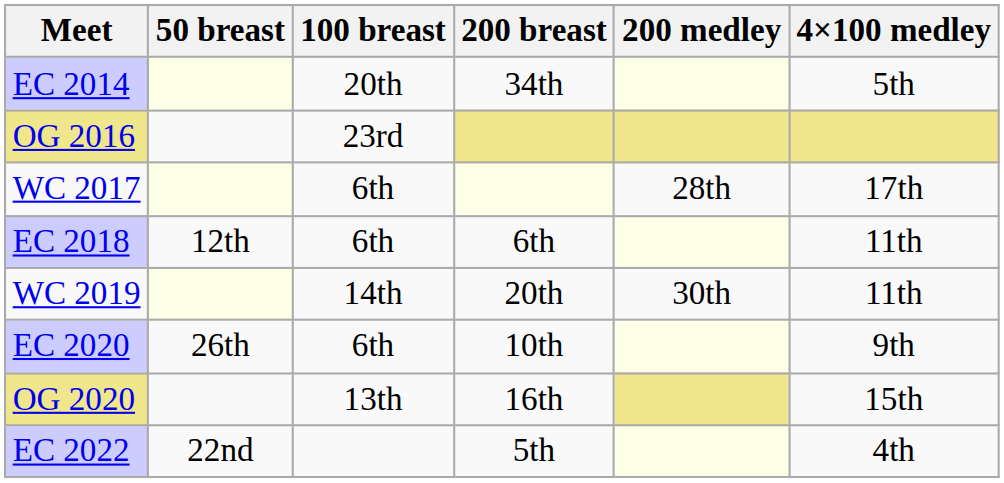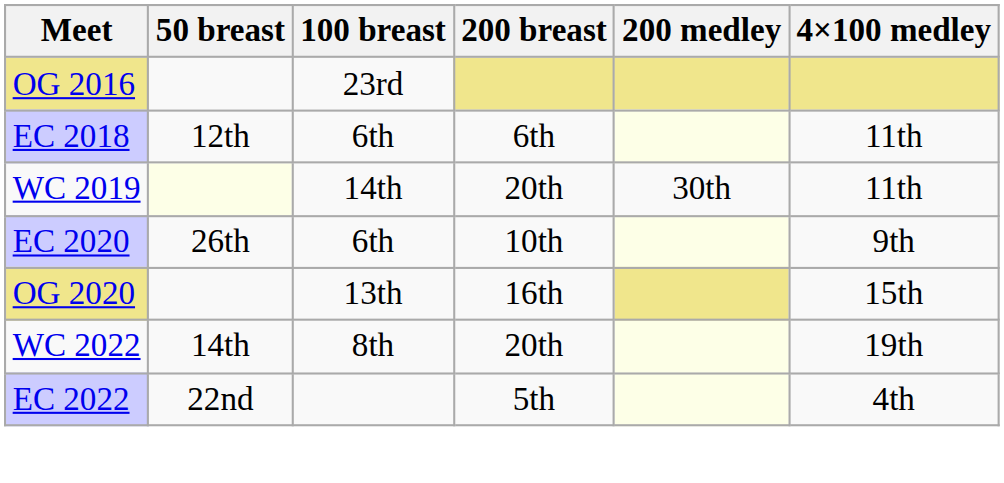- row: EC 2014 | 20th | 34th | 5th
- row: WC 2017 | 6th | 28th | 17th
+ row: WC 2022 | 14th | 8th | 20th | 19th
